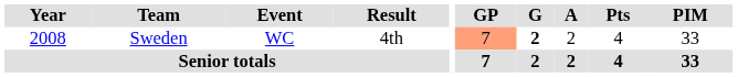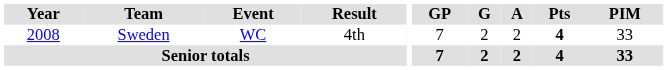Sweden | GP: lightsalmon background -> no background
Sweden | G: bold -> normal
Sweden | Pts: normal -> bold
